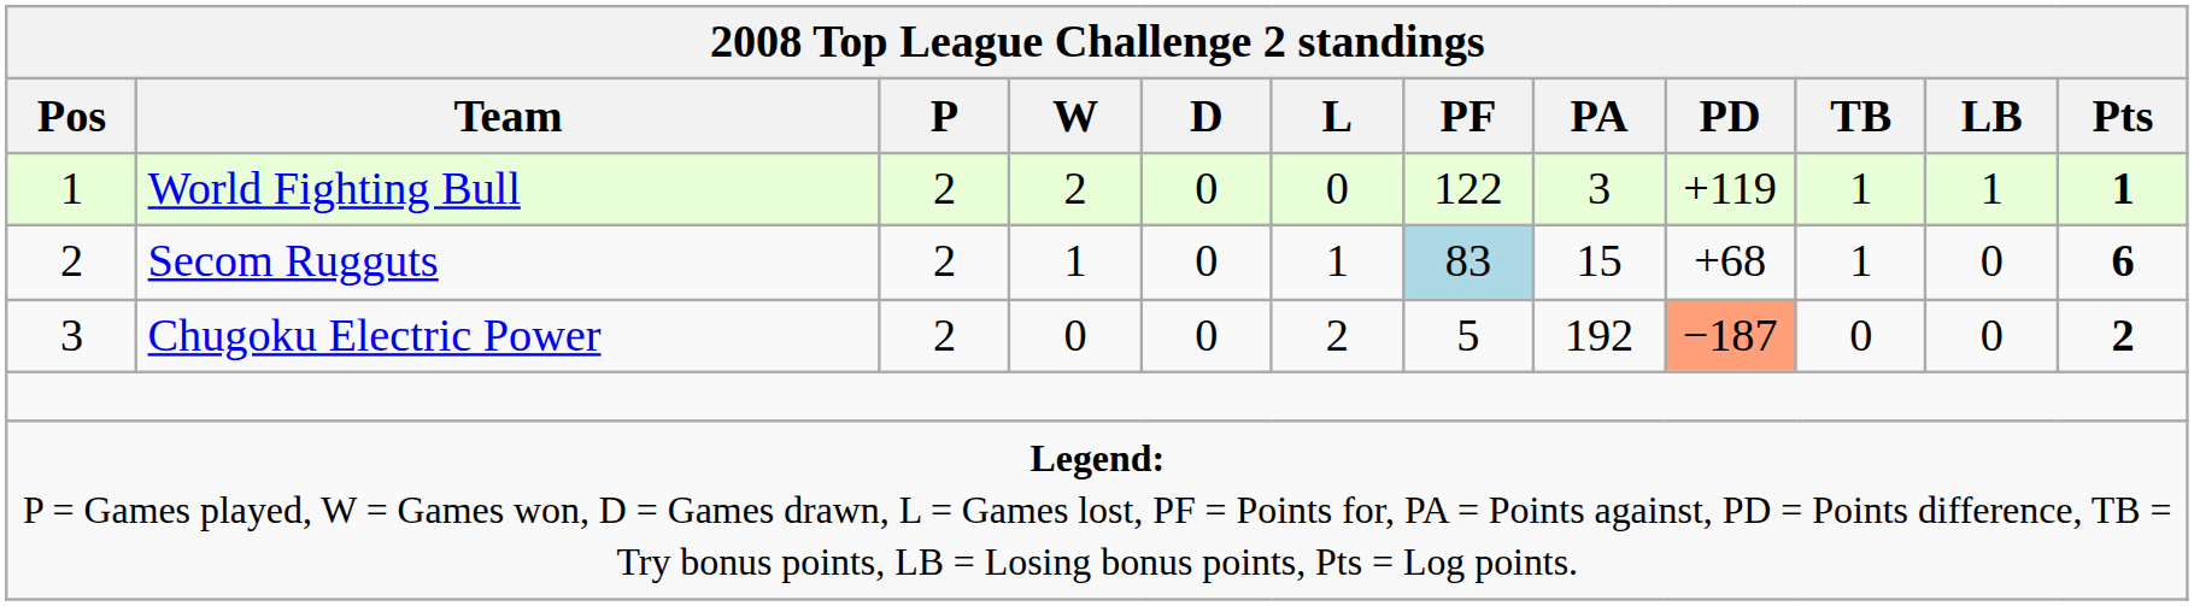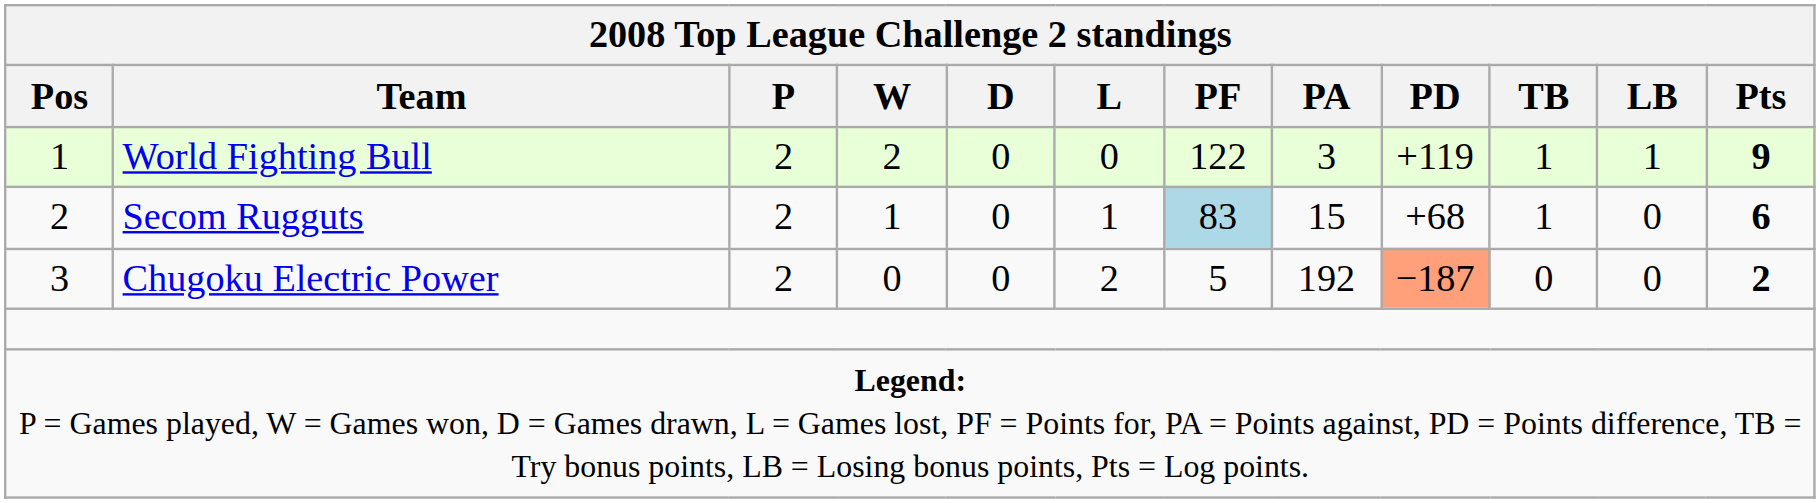World Fighting Bull | Pts: 1 -> 9
